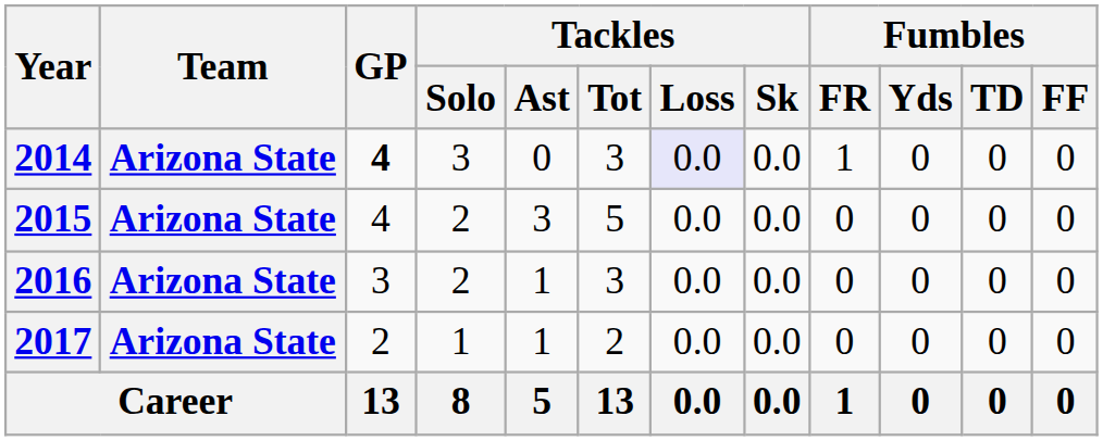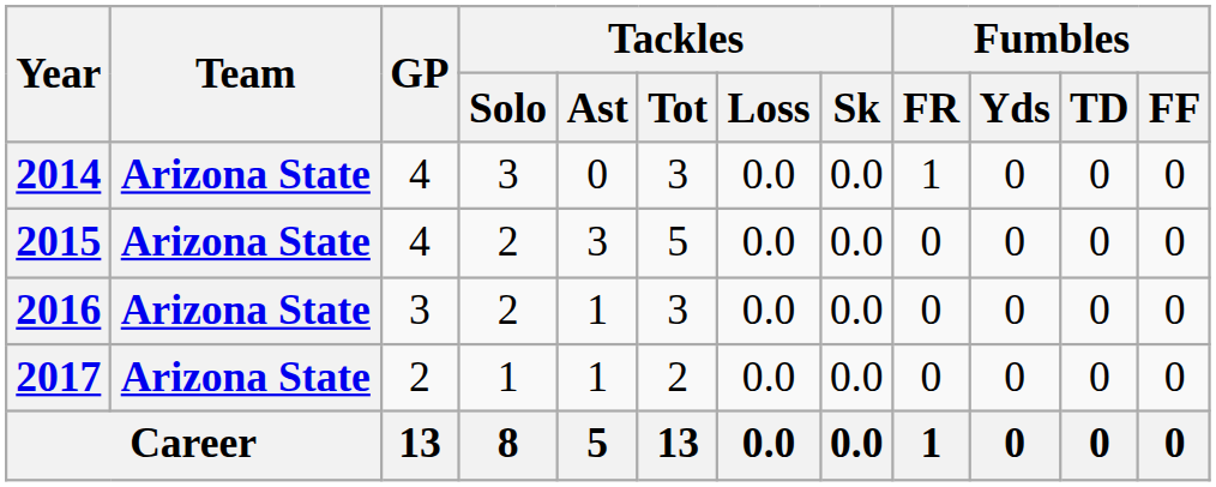2014 | GP: bold -> normal
2014 | Tackles / Loss: lavender background -> no background
